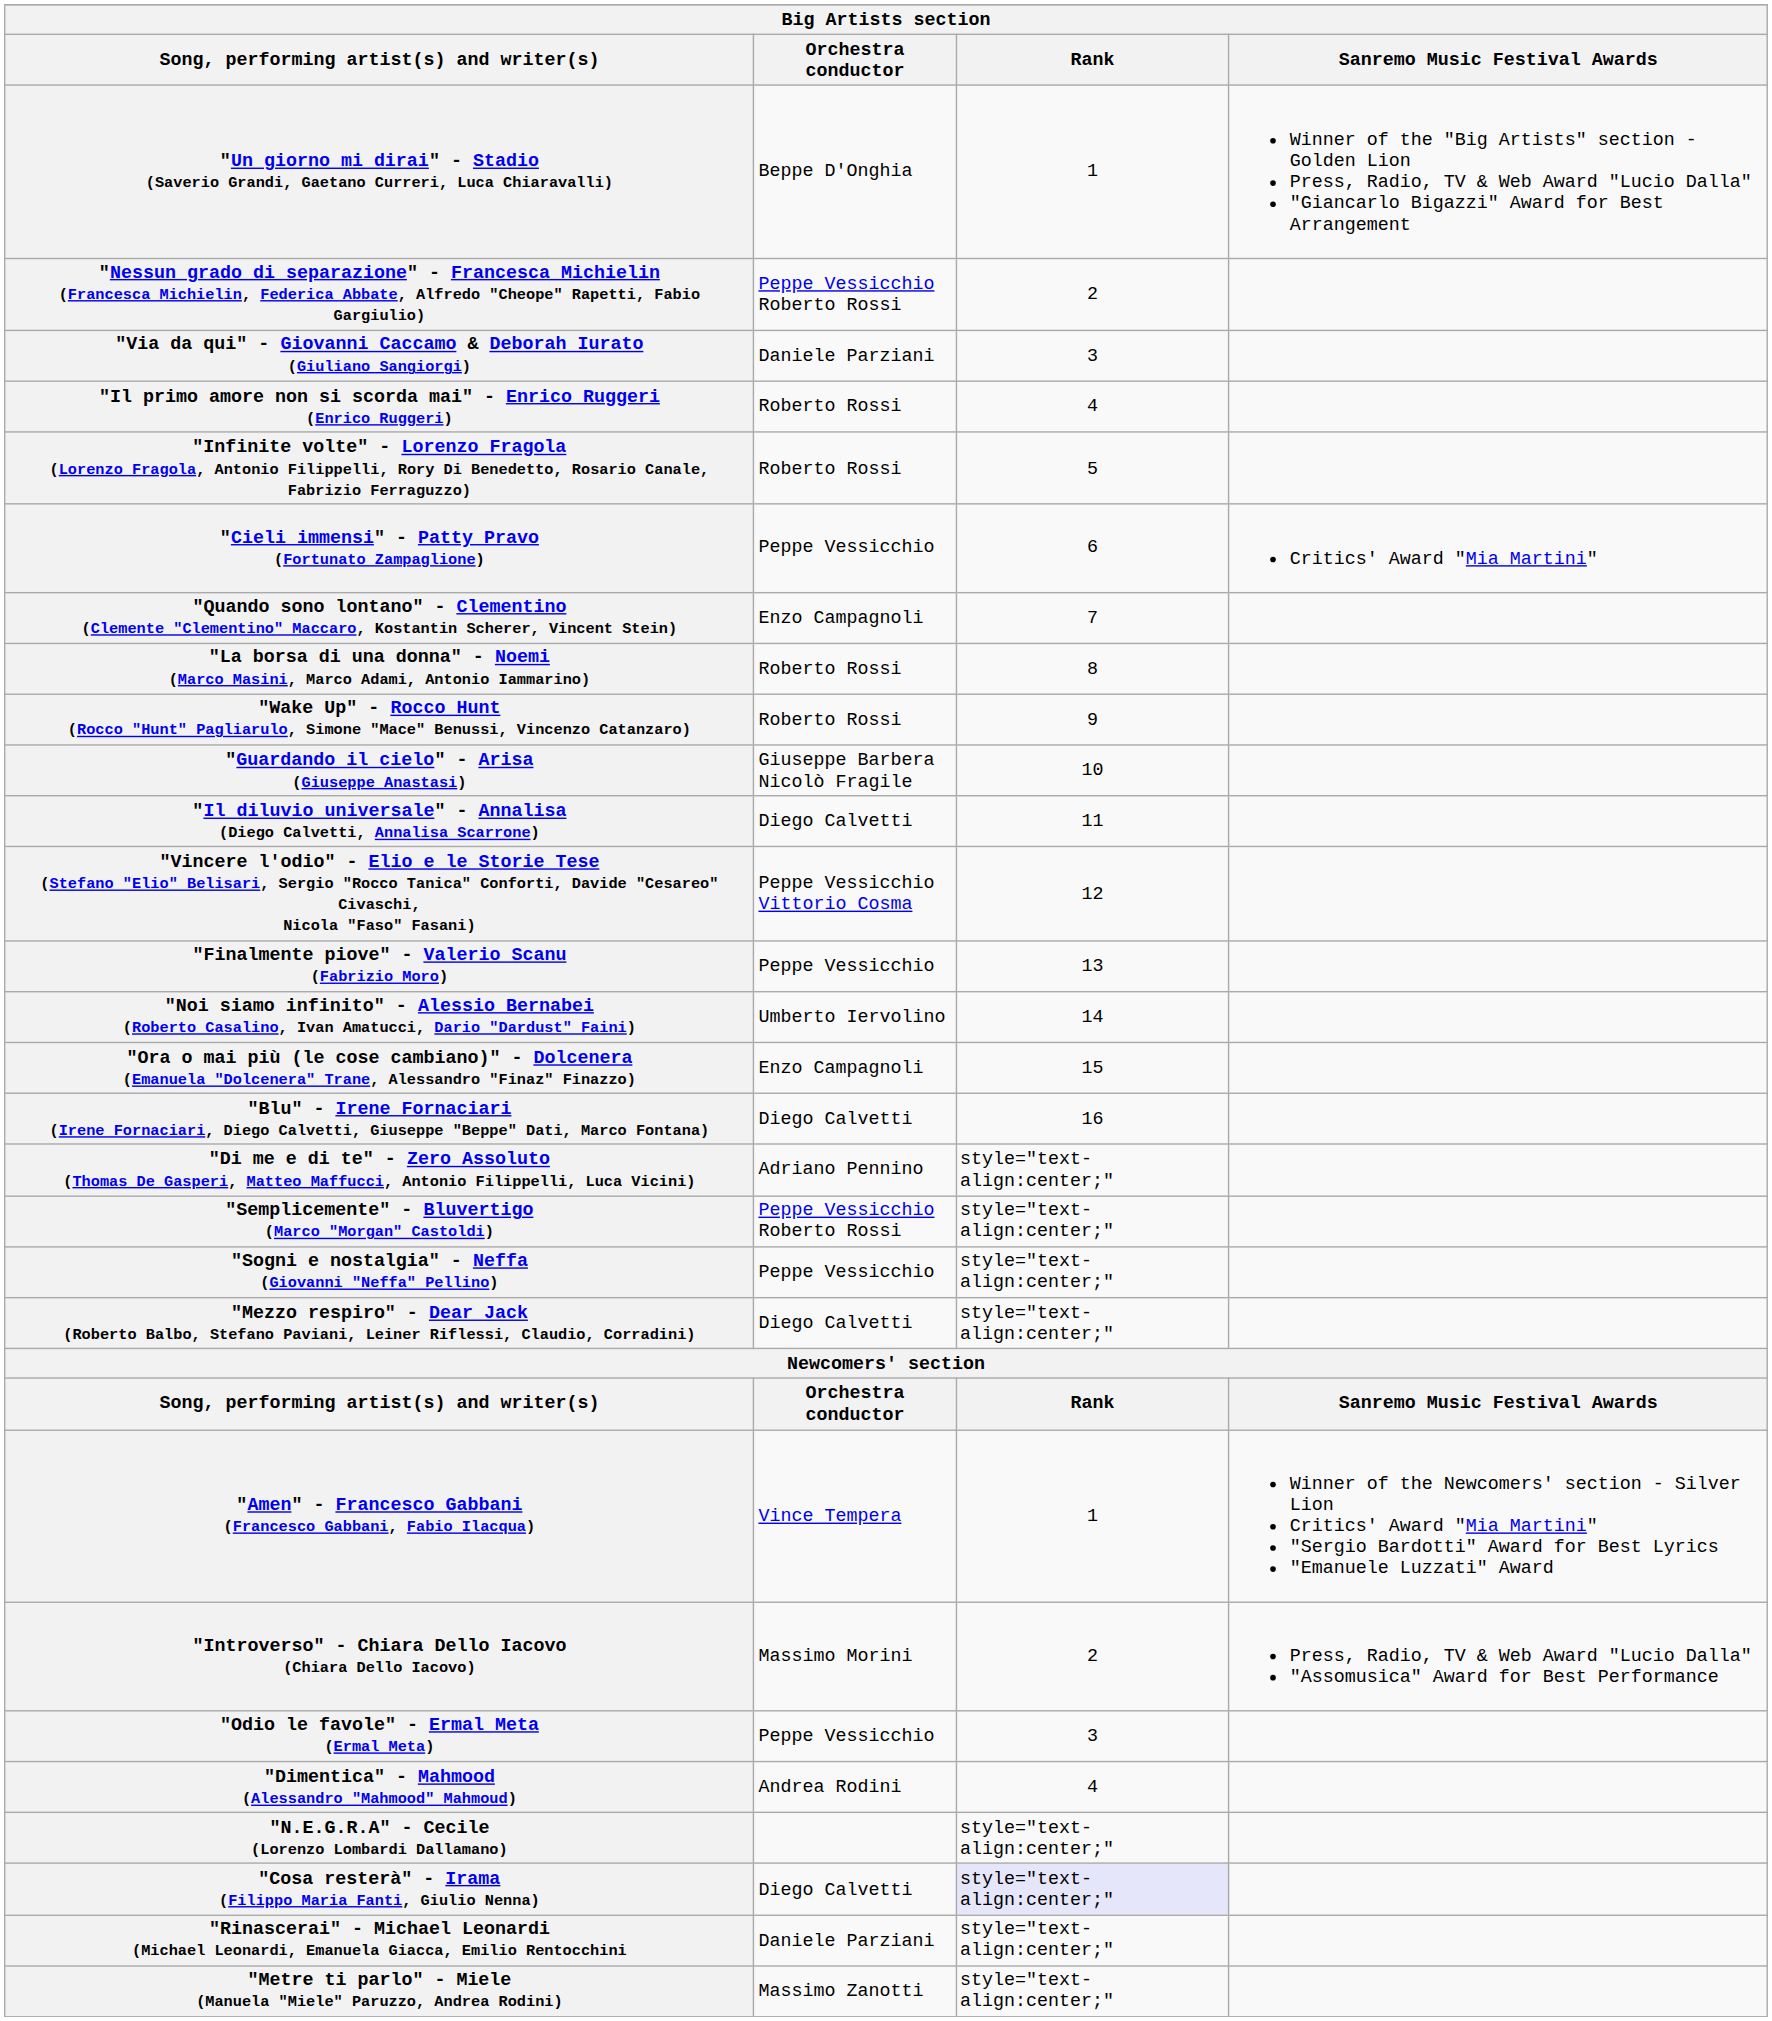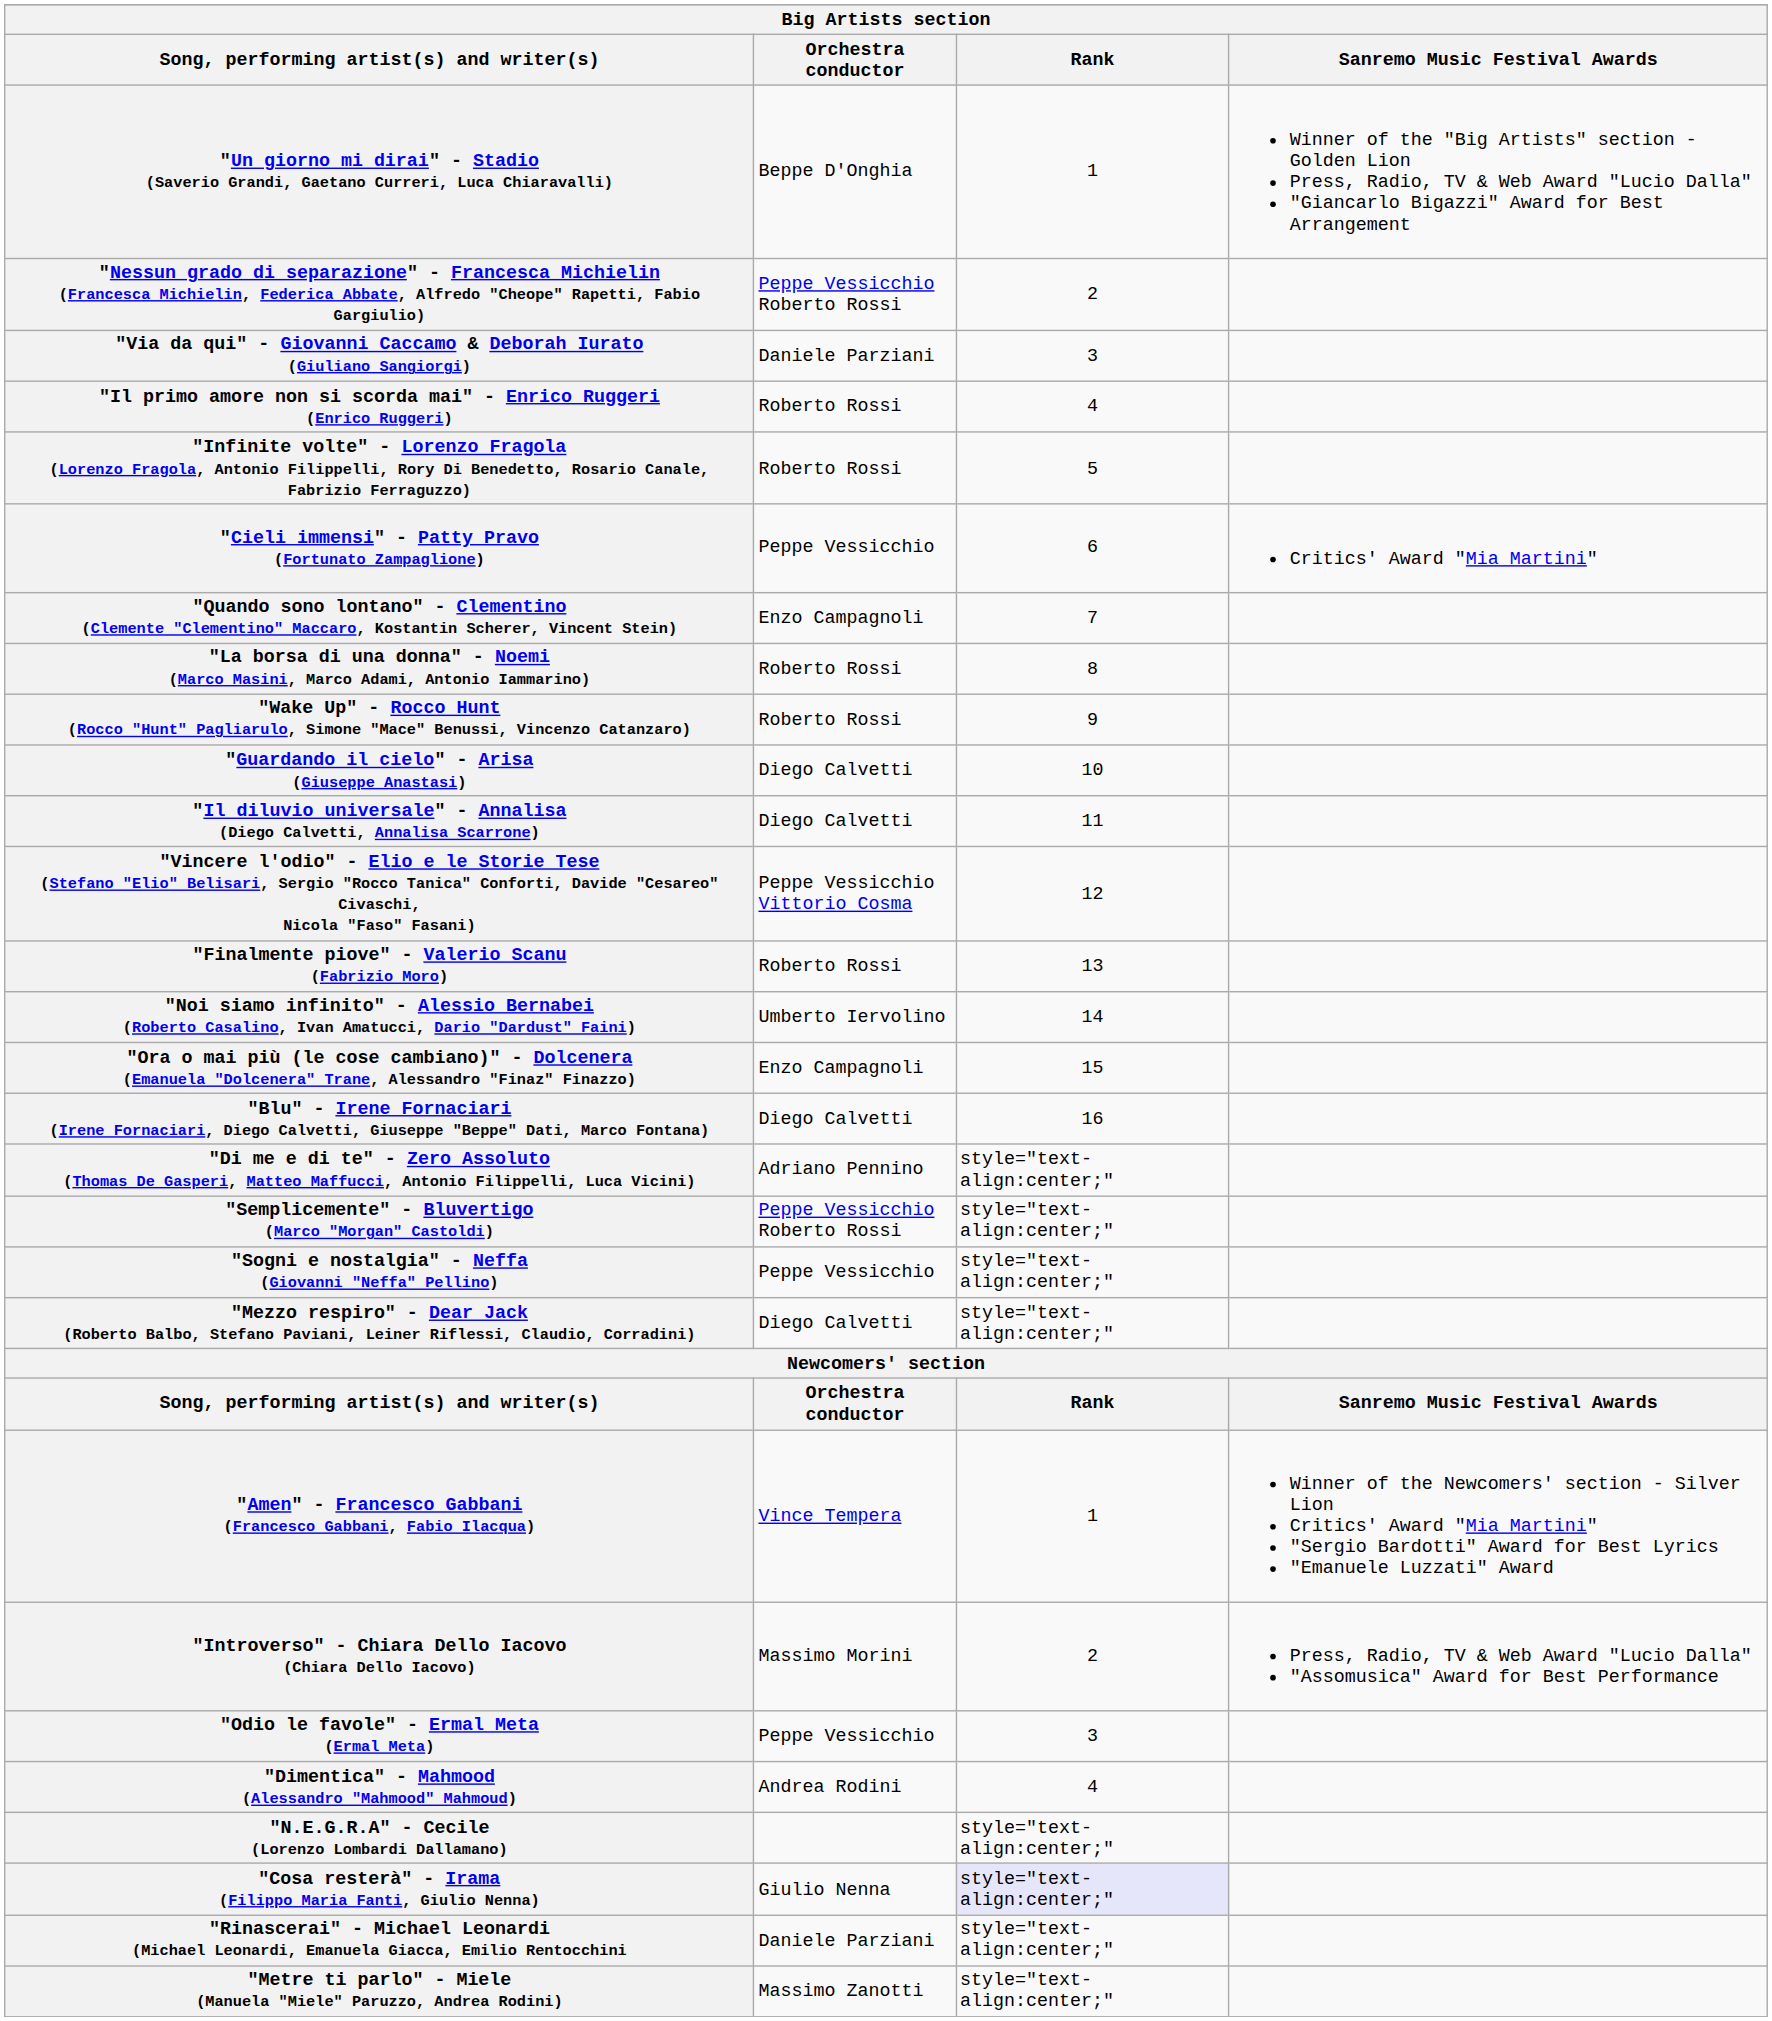"Guardando il cielo" - Arisa (Giuseppe Anastasi) | Orchestra conductor: Giuseppe Barbera Nicolò Fragile -> Diego Calvetti
"Finalmente piove" - Valerio Scanu (Fabrizio Moro) | Orchestra conductor: Peppe Vessicchio -> Roberto Rossi
"Cosa resterà" - Irama (Filippo Maria Fanti, Giulio Nenna) | Orchestra conductor: Diego Calvetti -> Giulio Nenna
